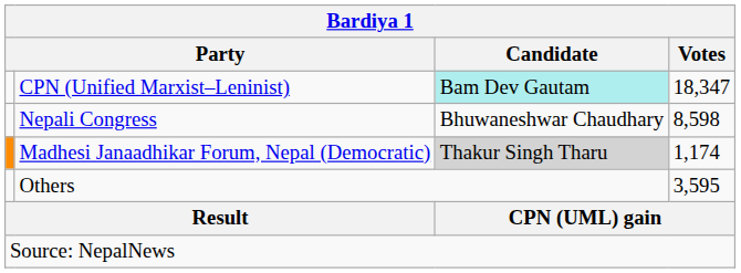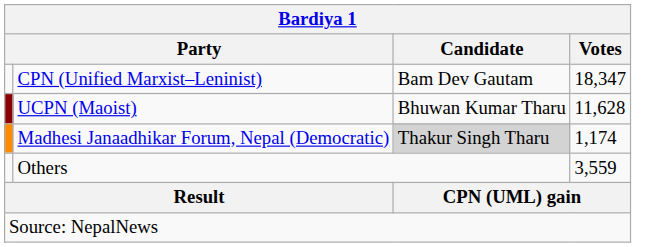CPN (Unified Marxist–Leninist) | Candidate: paleturquoise background -> no background
+ row: UCPN (Maoist) | Bhuwan Kumar Tharu | 11,628
- row: Nepali Congress | Bhuwaneshwar Chaudhary | 8,598
Others | Votes: 3,595 -> 3,559
